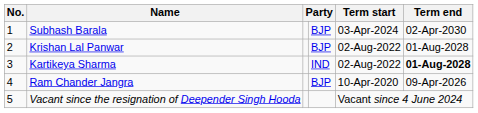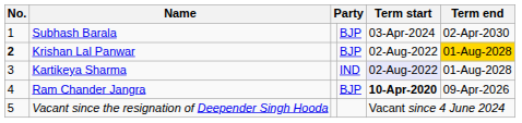Krishan Lal Panwar | No.: normal -> bold
Krishan Lal Panwar | Term end: no background -> gold background
Kartikeya Sharma | Term start: no background -> lavender background
Kartikeya Sharma | Term end: bold -> normal
Ram Chander Jangra | Term start: normal -> bold
